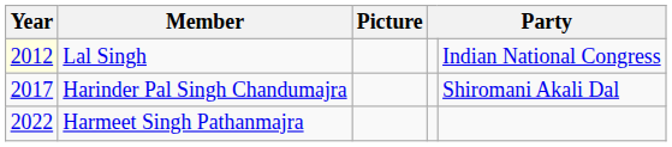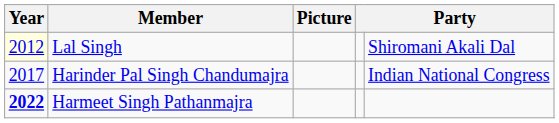Lal Singh | column 5: Indian National Congress -> Shiromani Akali Dal
Harinder Pal Singh Chandumajra | column 5: Shiromani Akali Dal -> Indian National Congress
Harmeet Singh Pathanmajra | Year: normal -> bold
